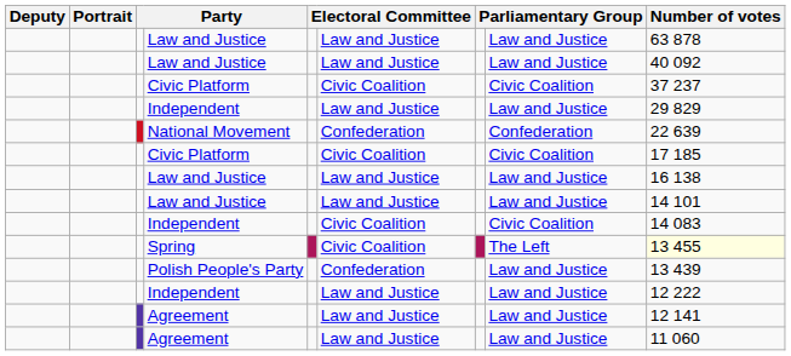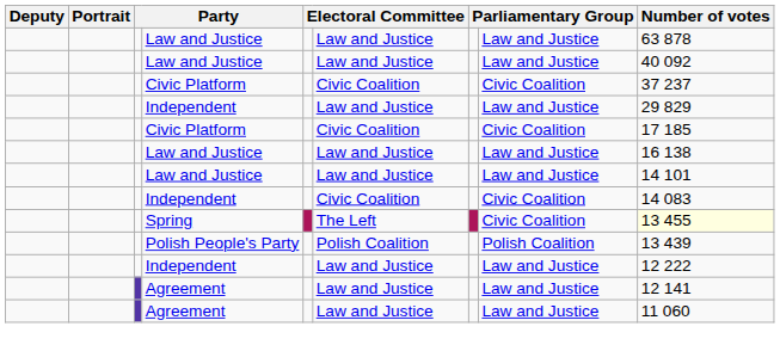- row: National Movement | Confederation | Confederation | 22 639
Spring | column 6: Civic Coalition -> The Left
Spring | column 8: The Left -> Civic Coalition
Polish People's Party | column 6: Confederation -> Polish Coalition
Polish People's Party | column 8: Law and Justice -> Polish Coalition
